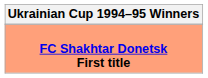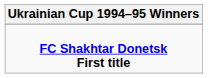row 2 | column 1: lightsalmon background -> no background
